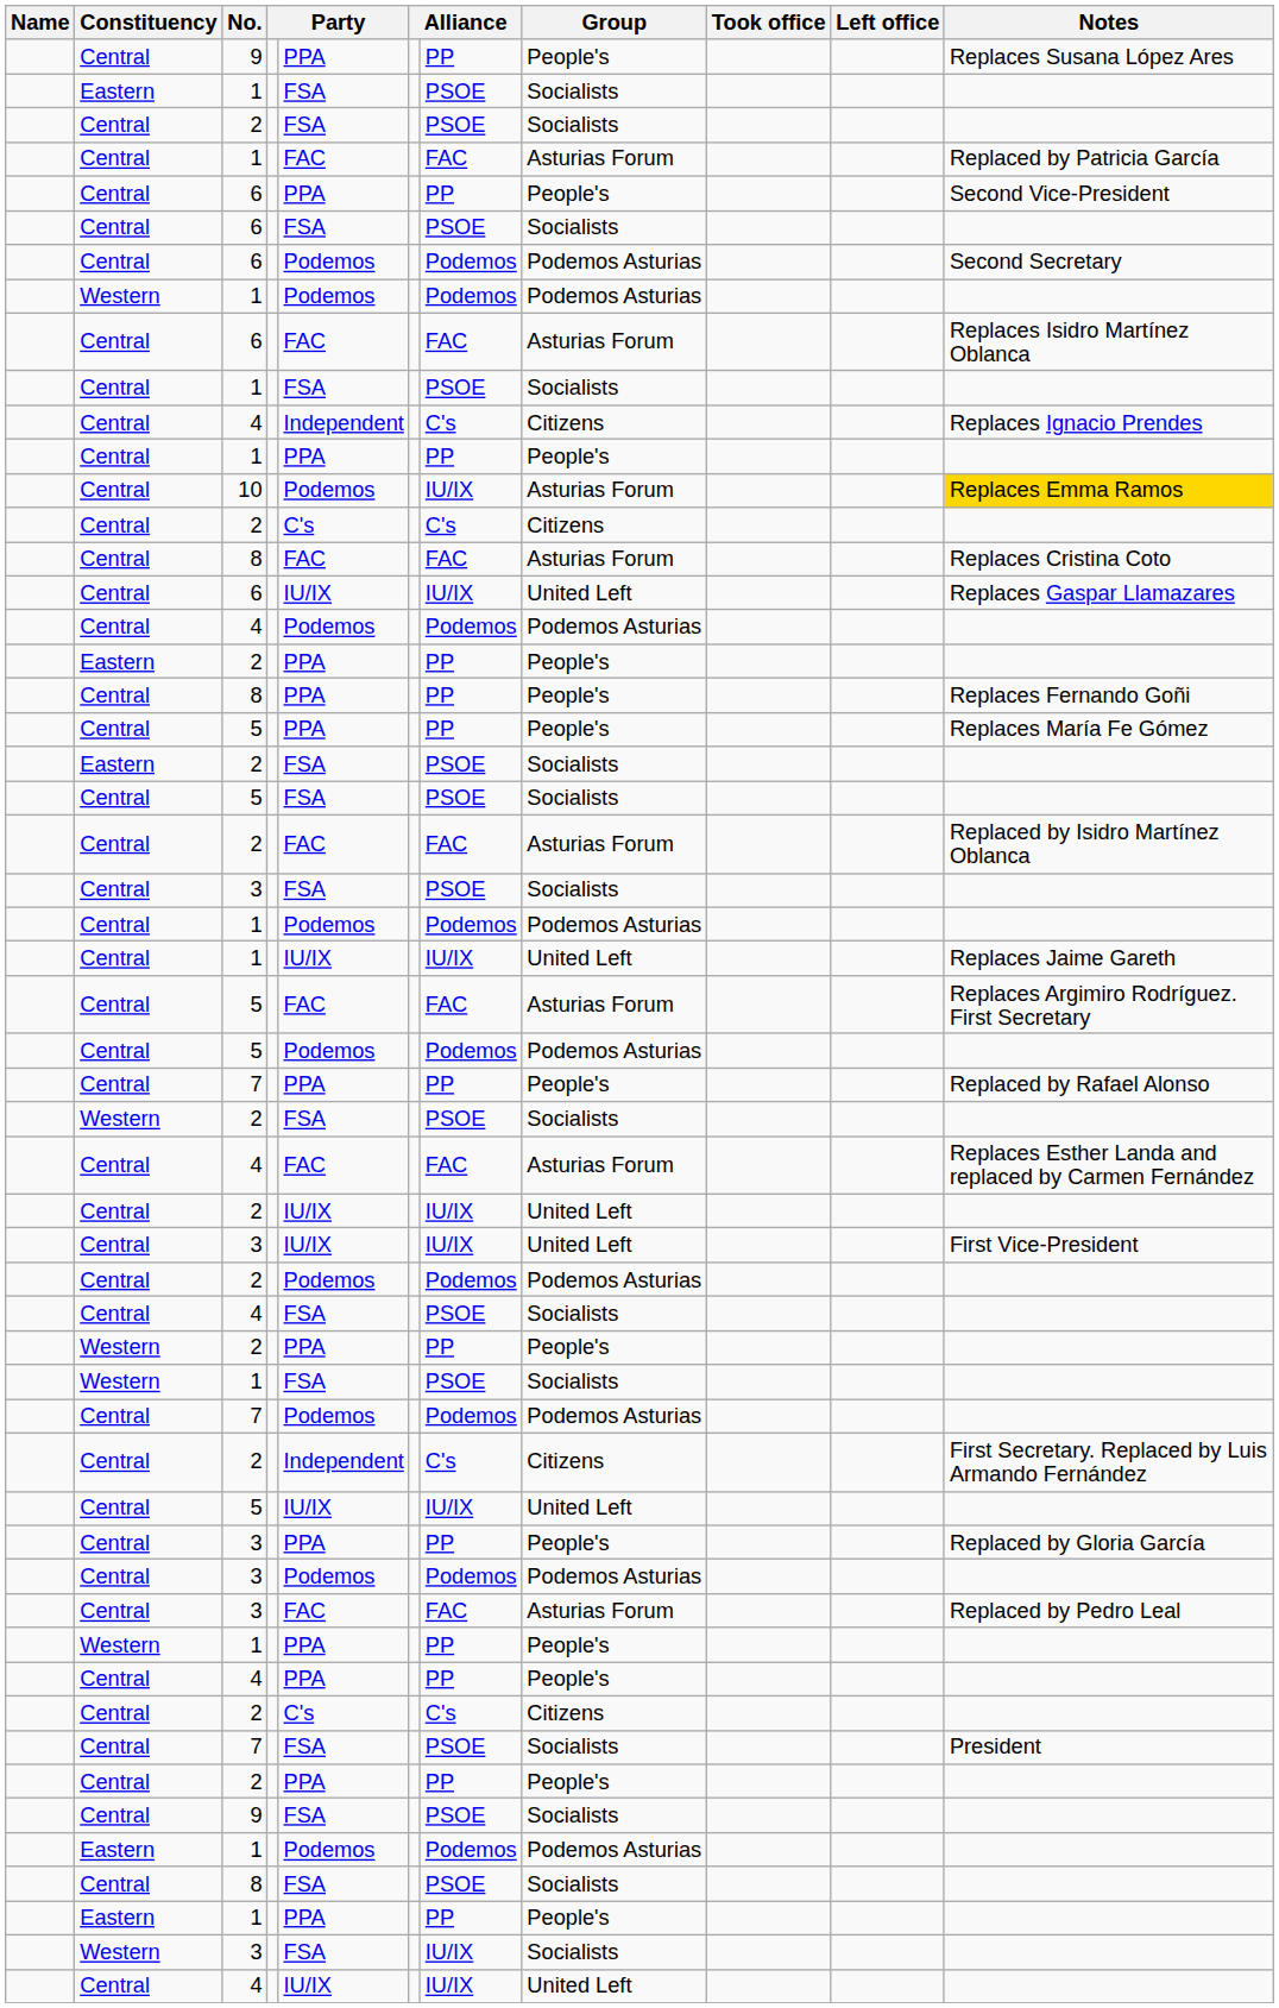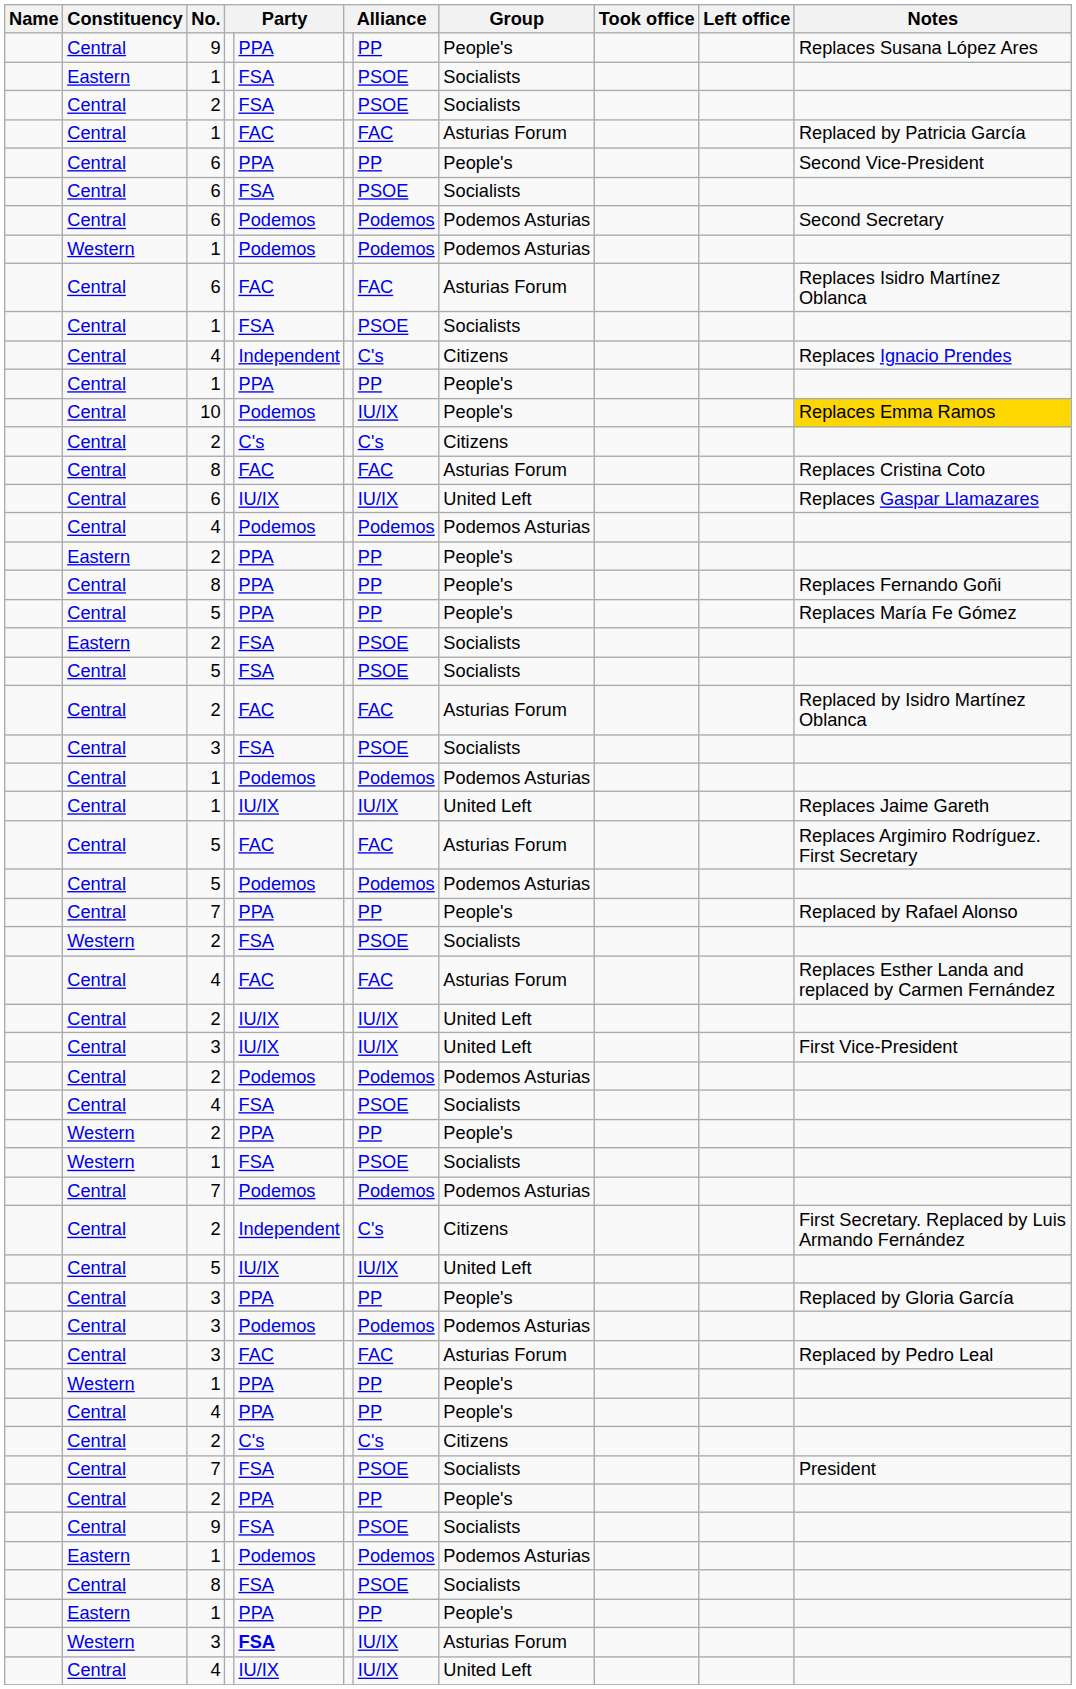10 | Group: Asturias Forum -> People's
Western / 3 | column 5: normal -> bold
Western / 3 | Group: Socialists -> Asturias Forum
